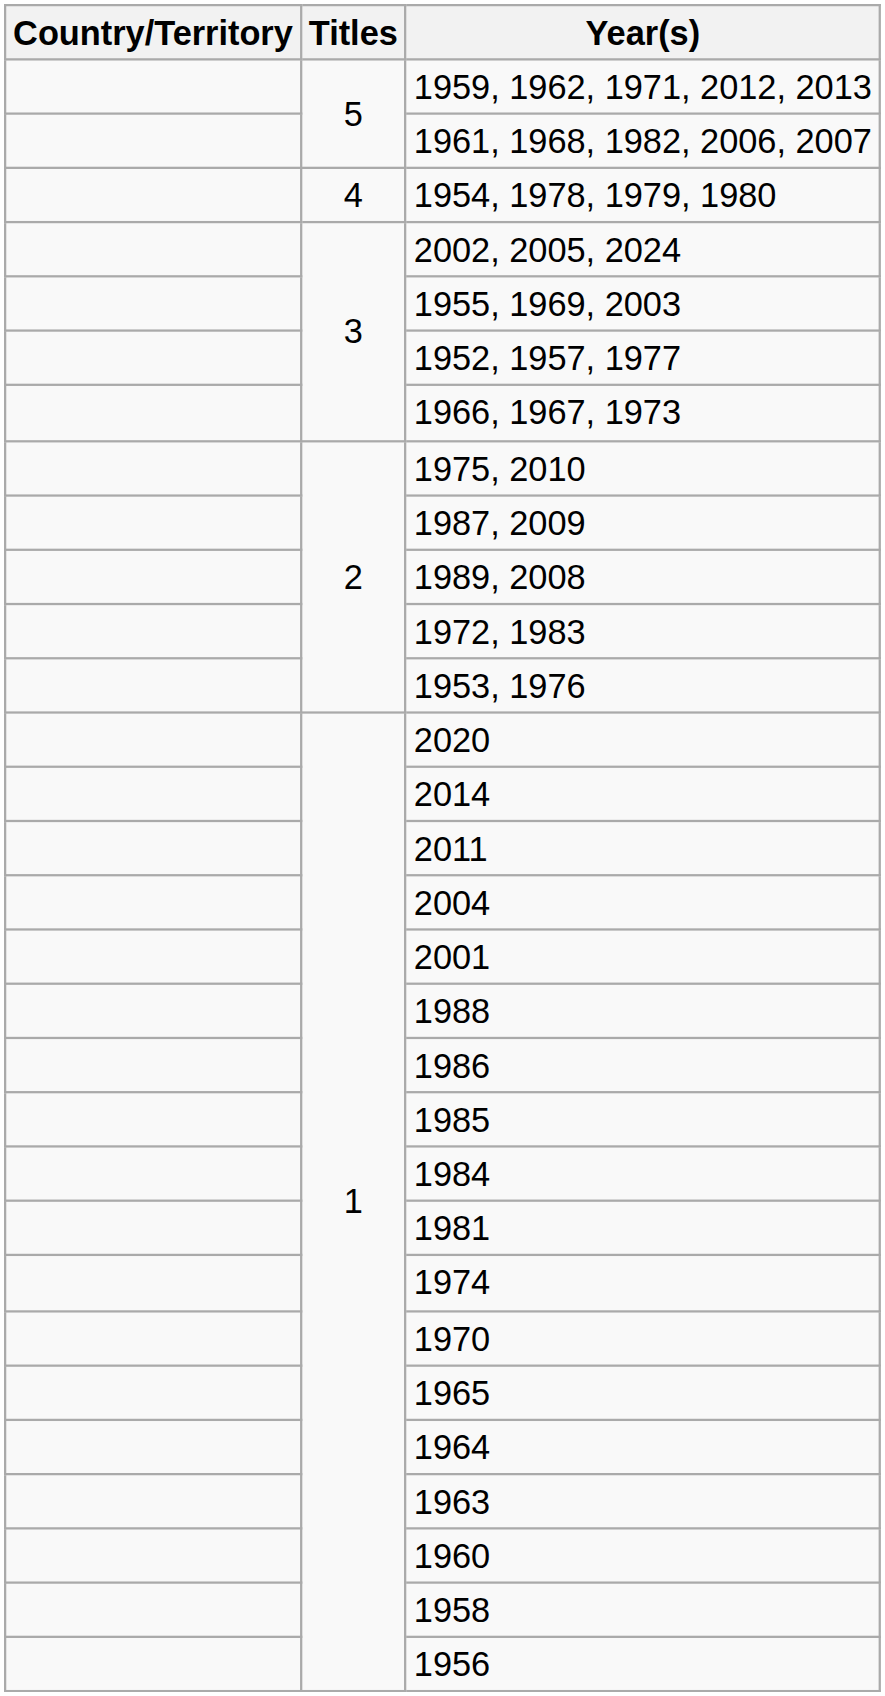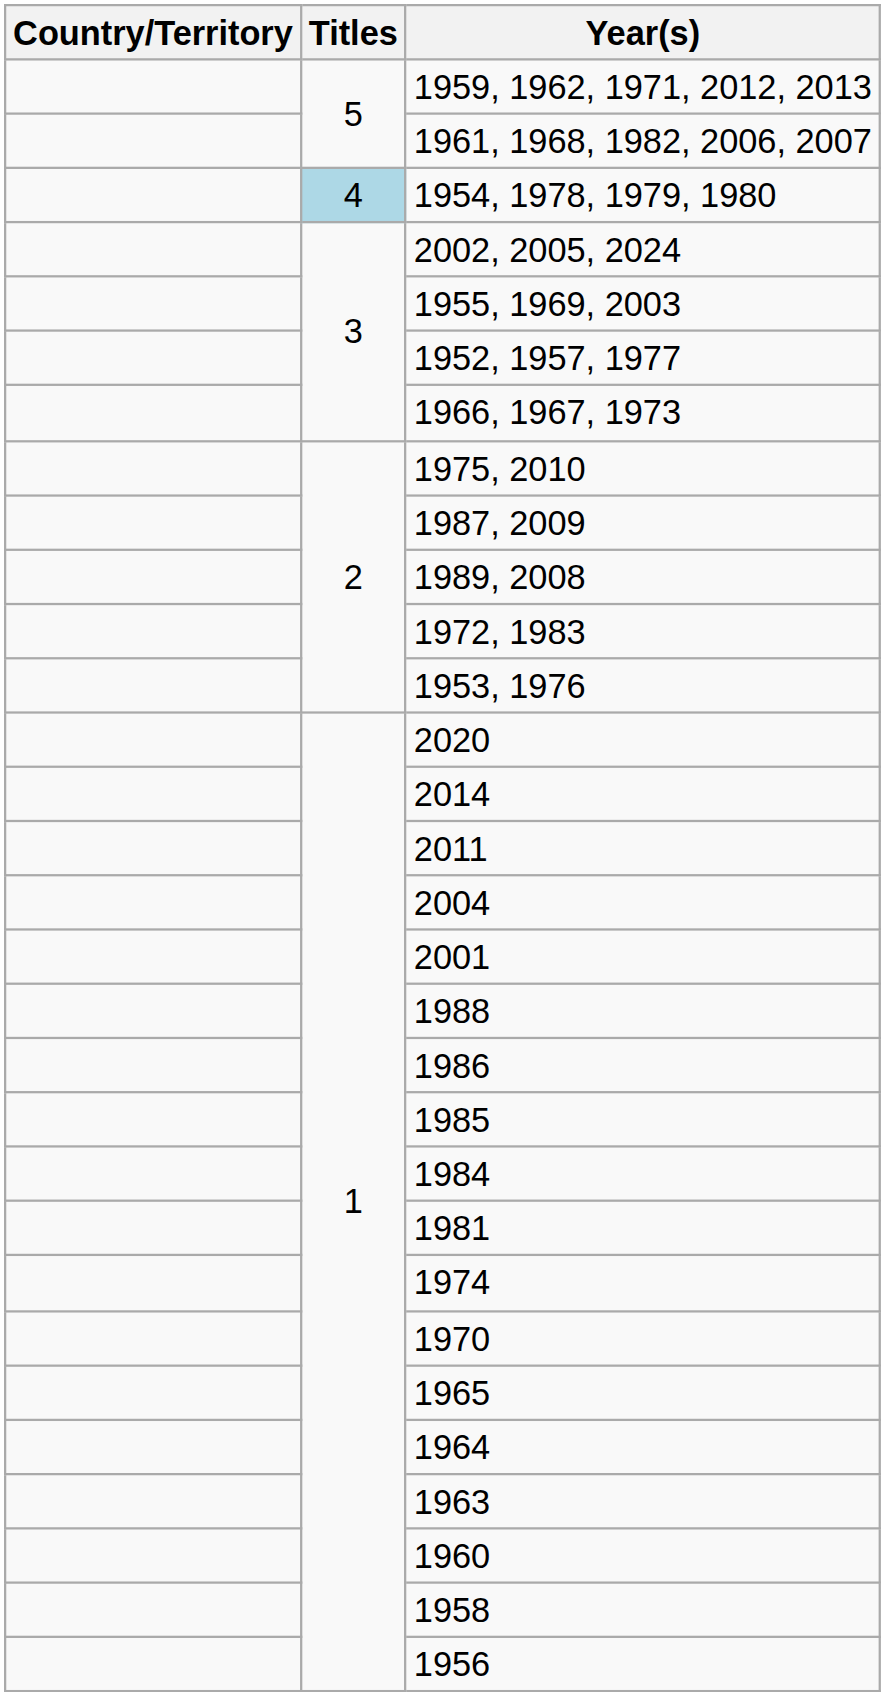1954, 1978, 1979, 1980 | Titles: no background -> lightblue background
